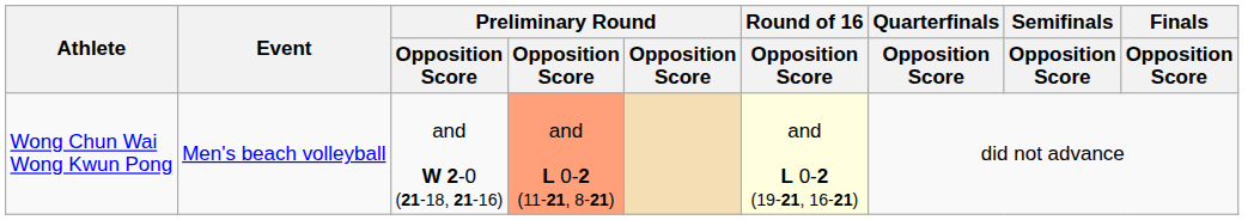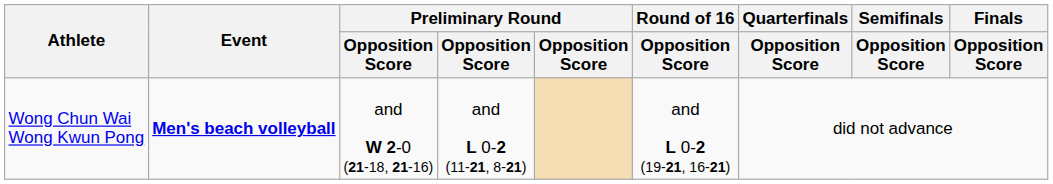Wong Chun Wai Wong Kwun Pong | Event: normal -> bold
Wong Chun Wai Wong Kwun Pong | column 4: lightsalmon background -> no background
Wong Chun Wai Wong Kwun Pong | Round of 16 / Opposition Score: lightyellow background -> no background
